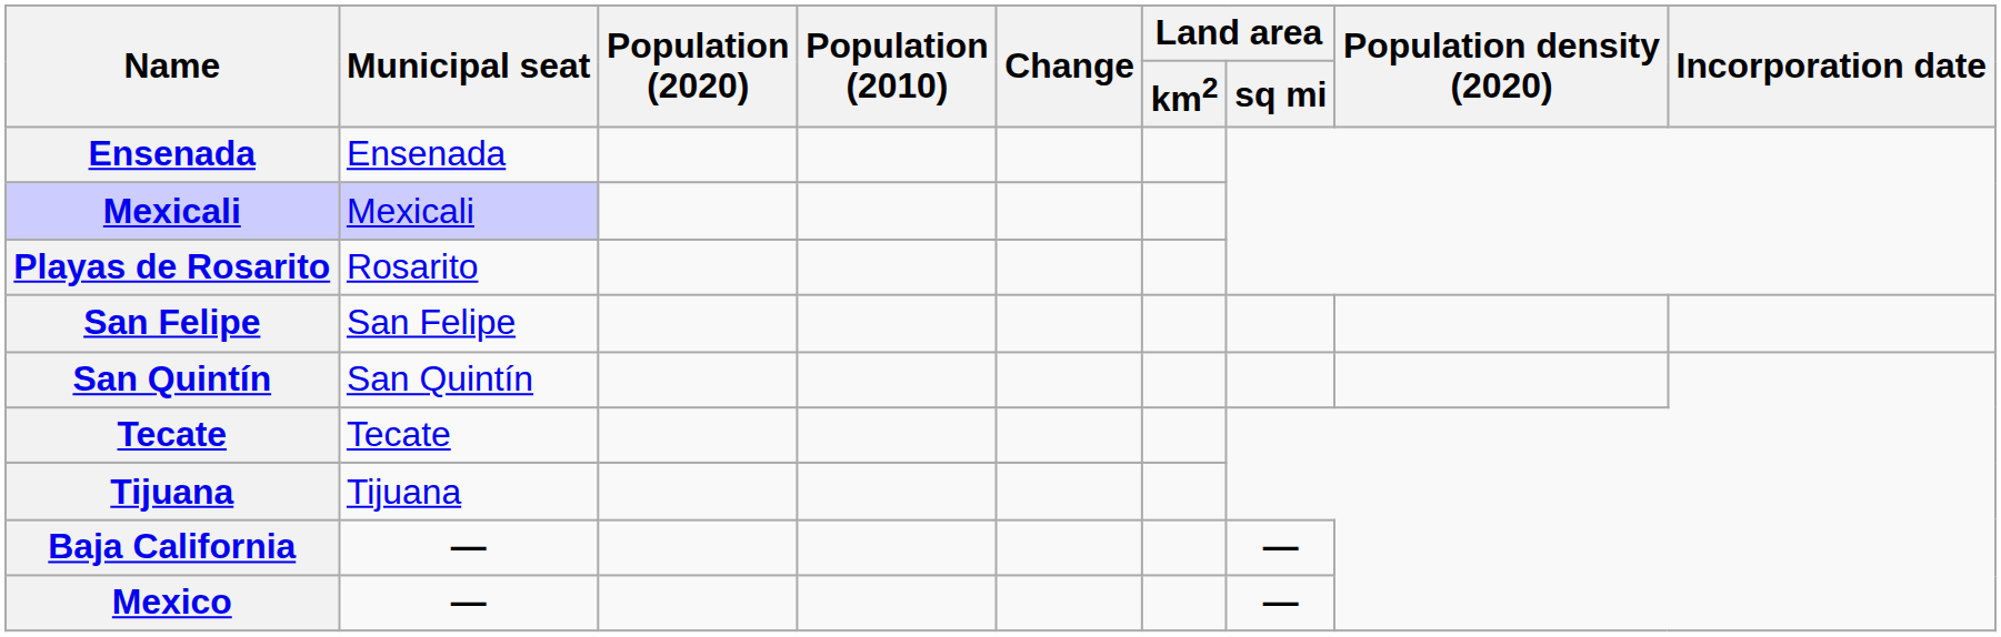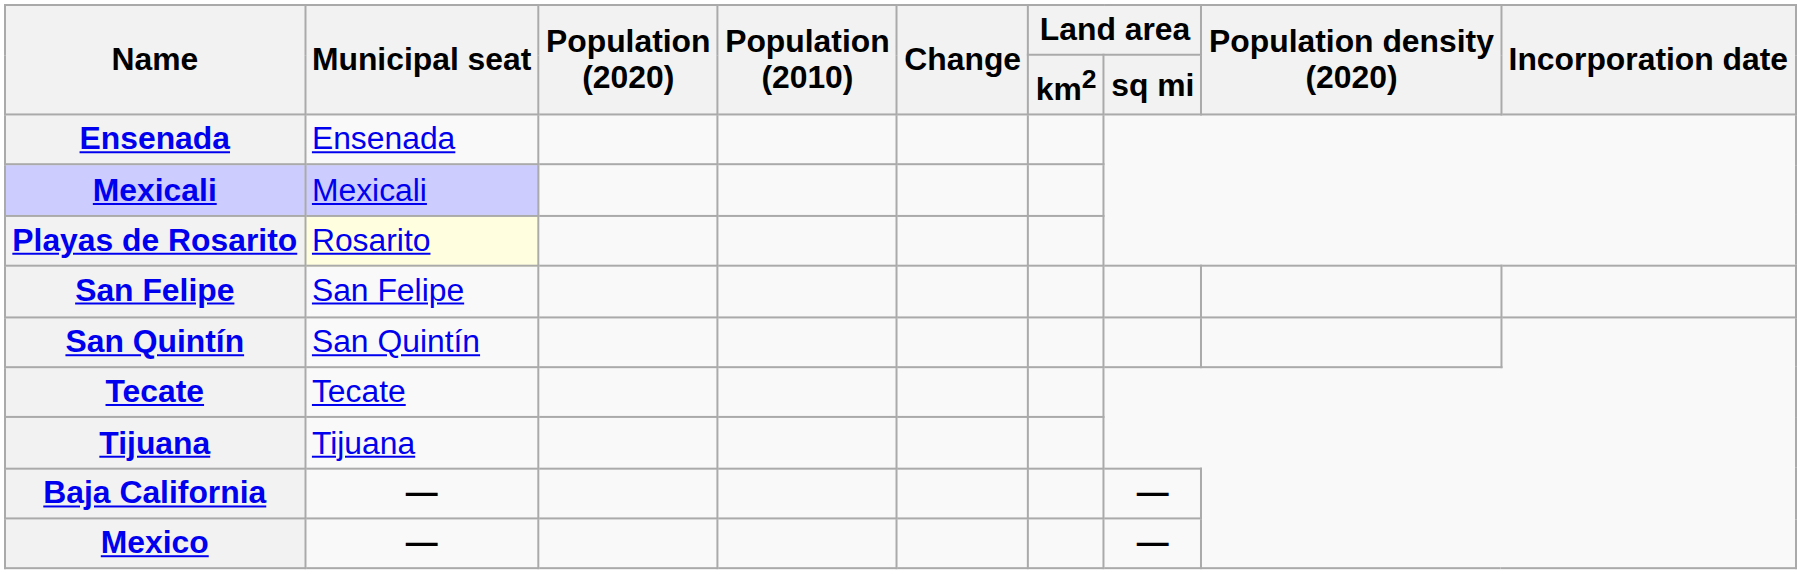Playas de Rosarito | Municipal seat: no background -> lightyellow background
